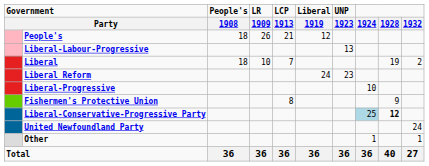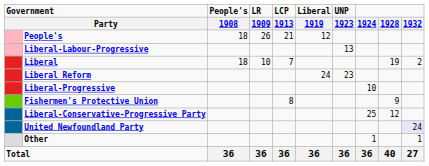Liberal-Conservative-Progressive Party | 1924: lightblue background -> no background
Liberal-Conservative-Progressive Party | 1928: bold -> normal
United Newfoundland Party | 1932: no background -> lavender background
